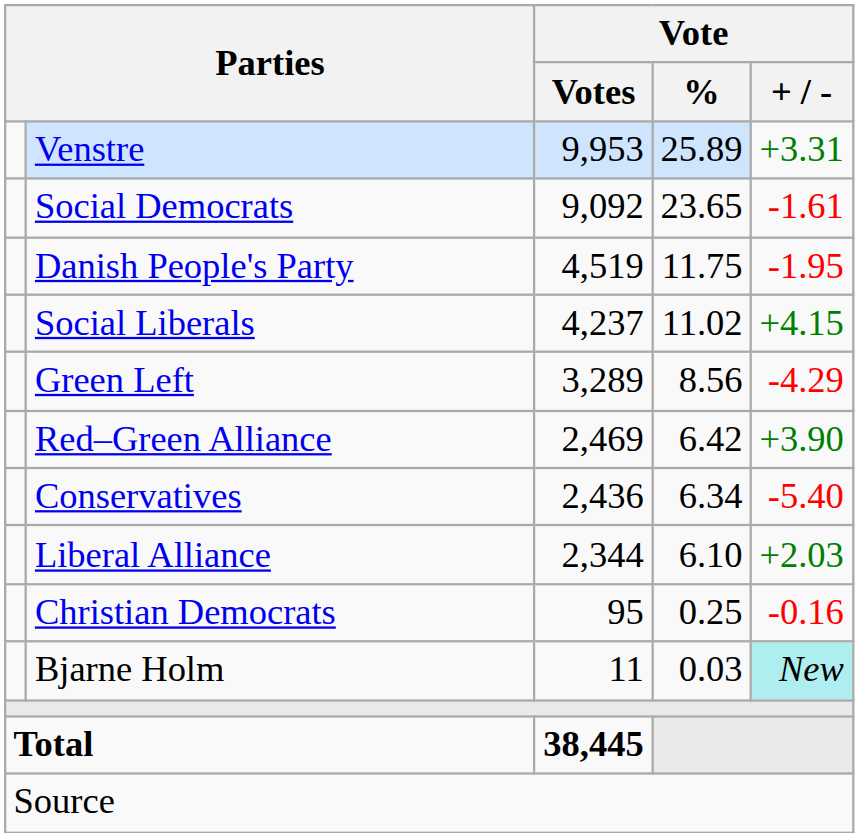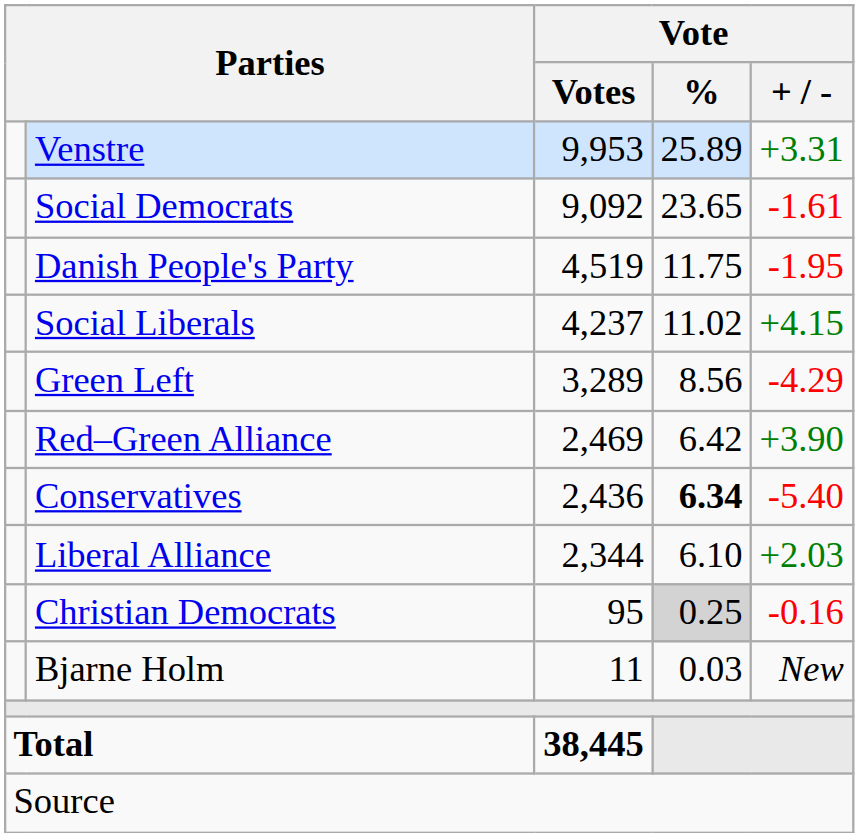Conservatives | Vote / %: normal -> bold
Christian Democrats | Vote / %: no background -> lightgrey background
Bjarne Holm | Vote / + / -: paleturquoise background -> no background
